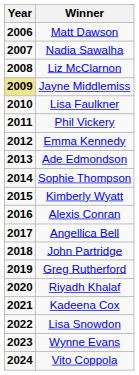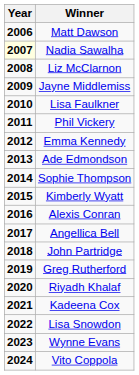Nadia Sawalha | Year: no background -> lightyellow background
Jayne Middlemiss | Year: khaki background -> no background
